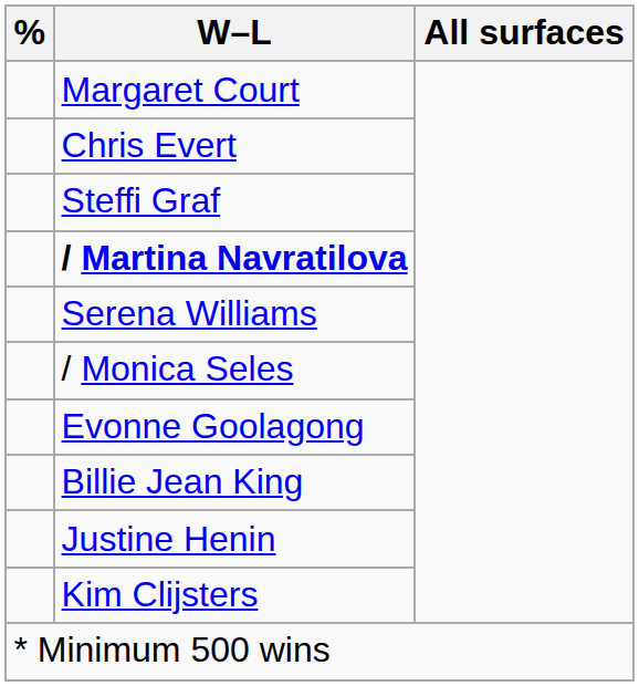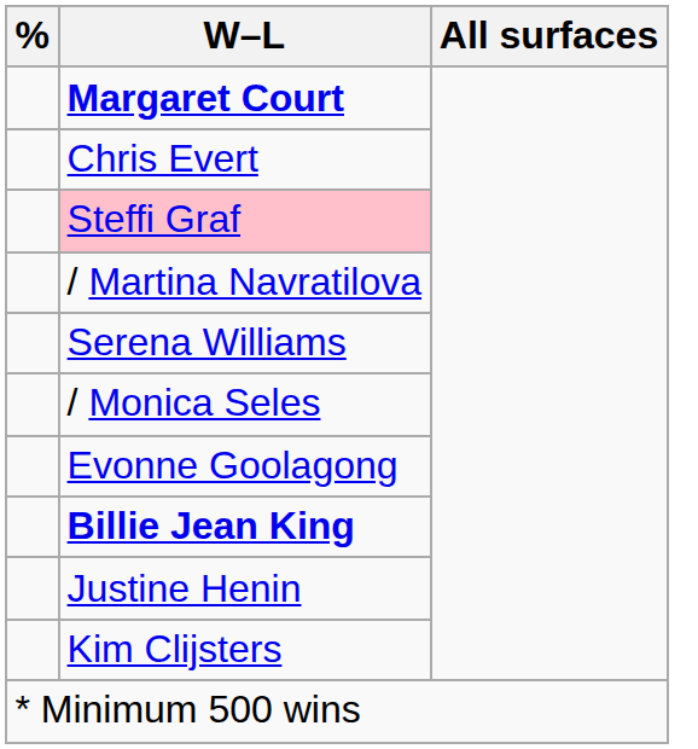Margaret Court | W–L: normal -> bold
Steffi Graf | W–L: no background -> pink background
/ Martina Navratilova | W–L: bold -> normal
Billie Jean King | W–L: normal -> bold
